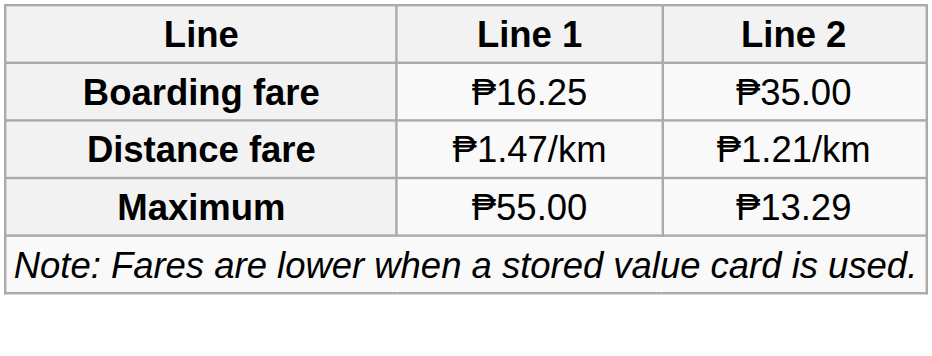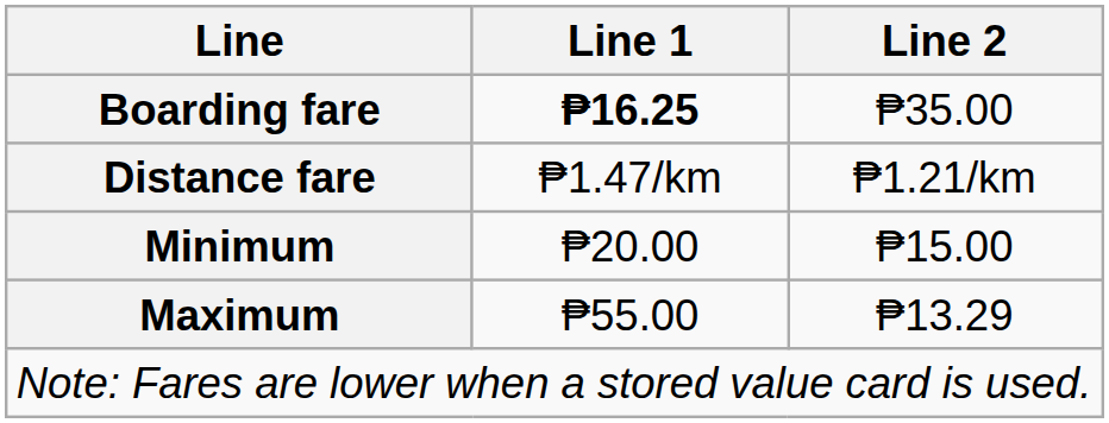Boarding fare | Line 1: normal -> bold
+ row: Minimum | ₱20.00 | ₱15.00
